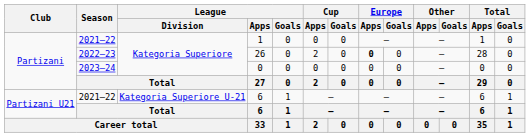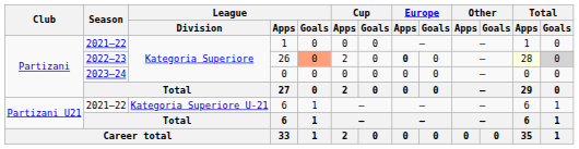26 | League / Goals: no background -> lightsalmon background
26 | Total / Apps: no background -> lightyellow background
26 | Total / Goals: no background -> lightgrey background
